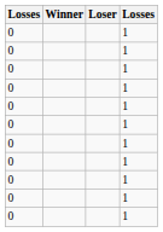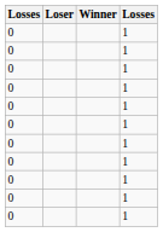columns swapped: Winner <-> Loser
